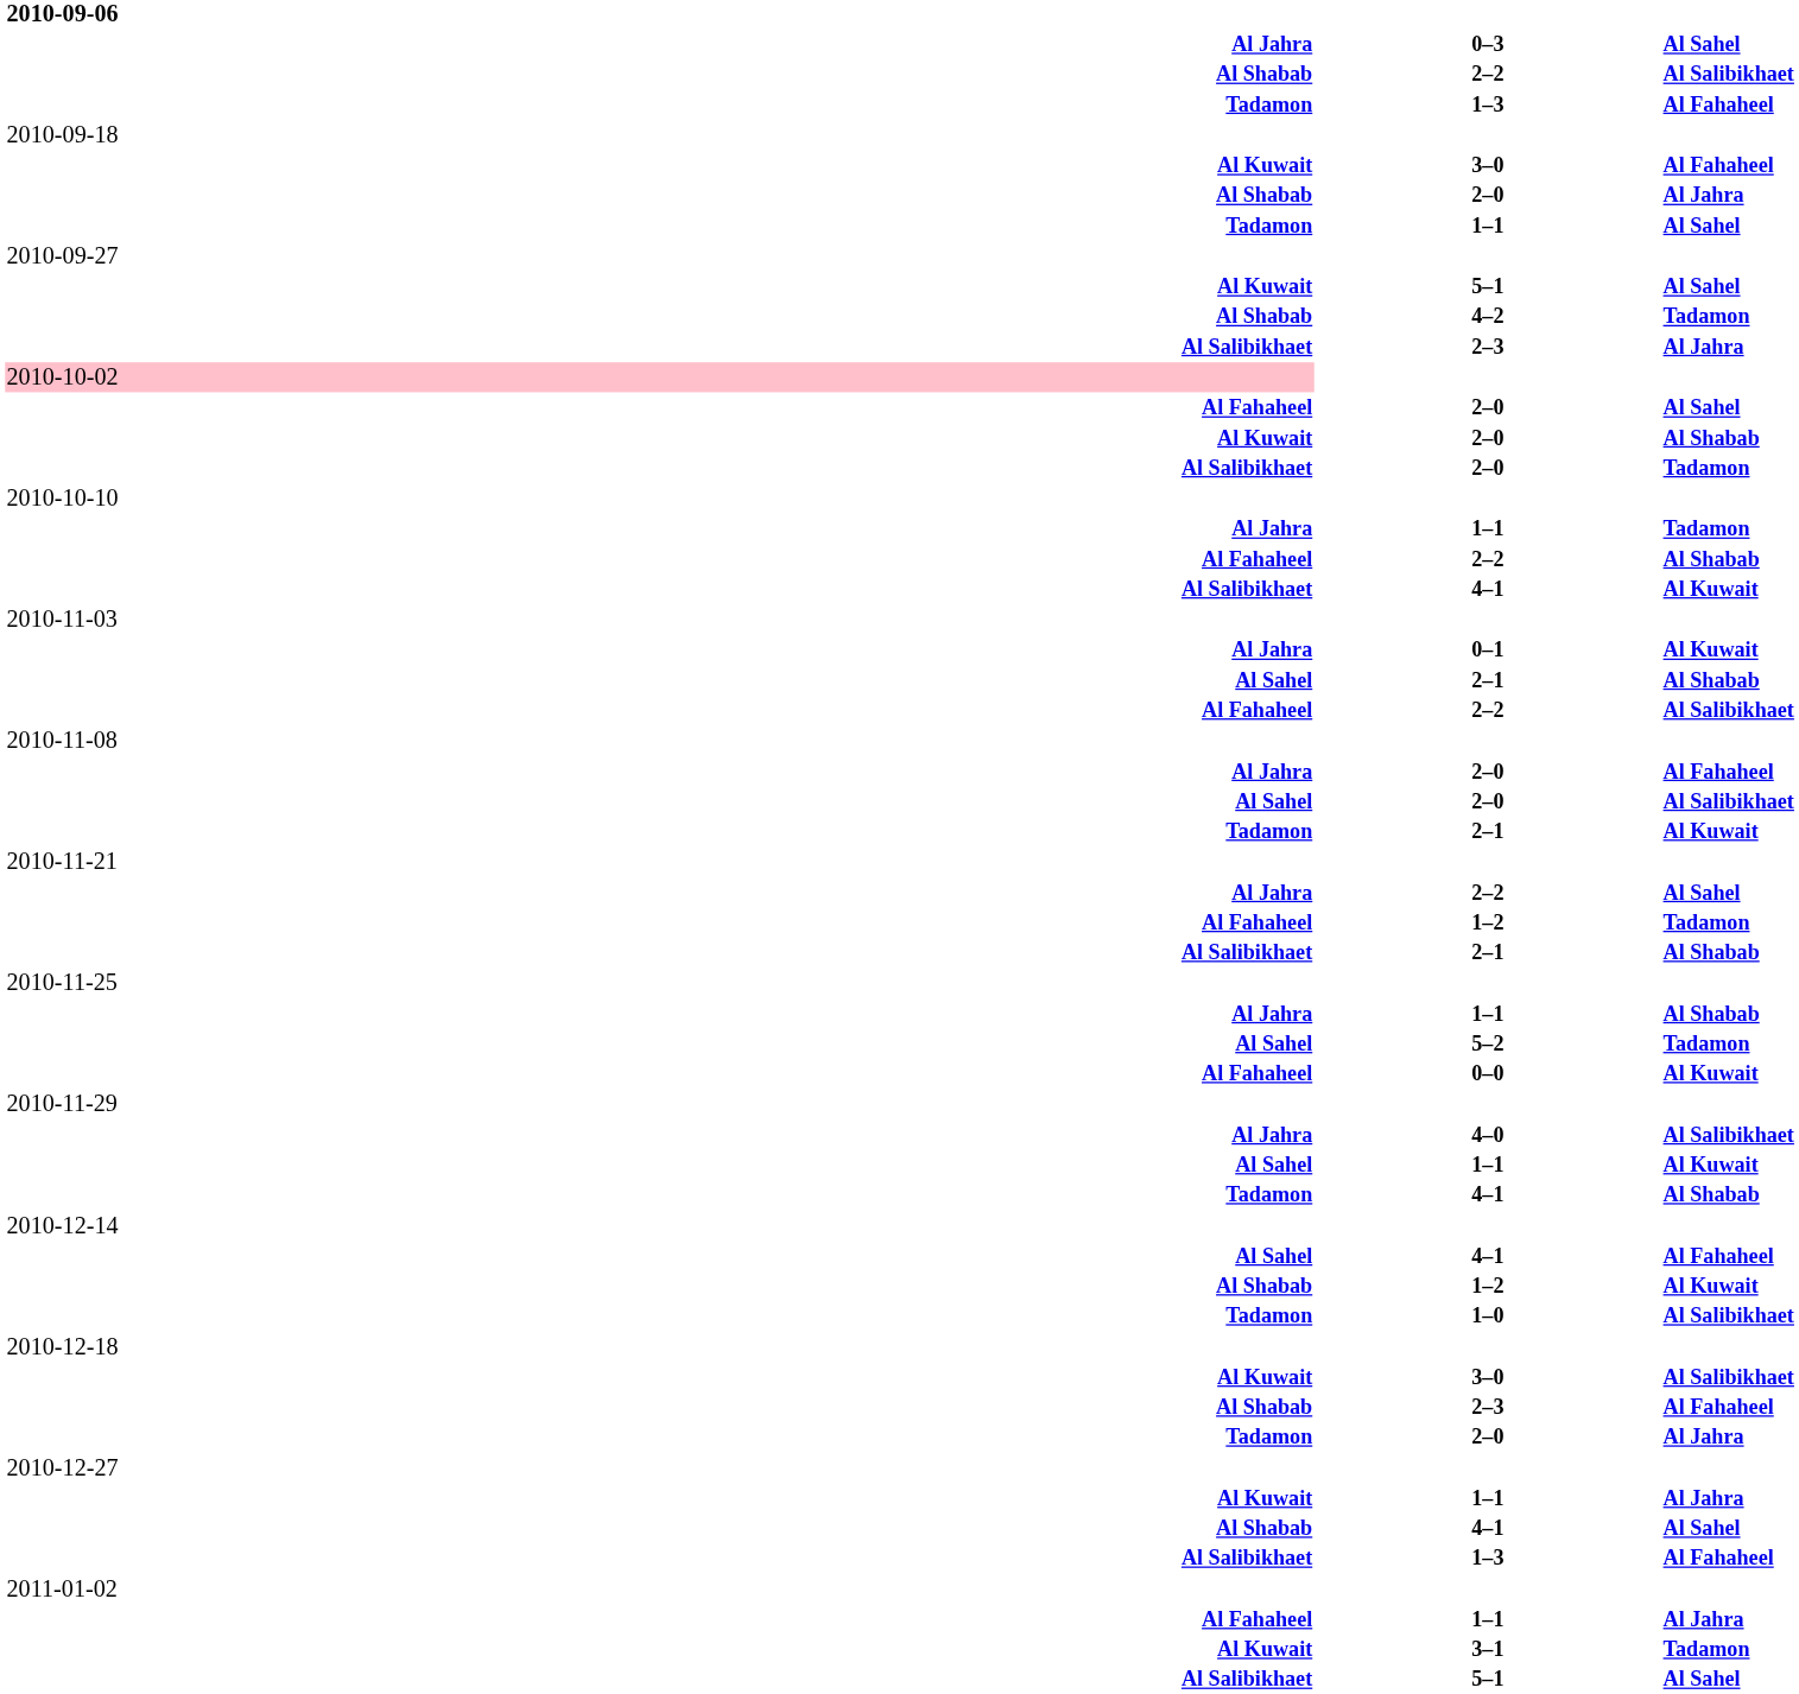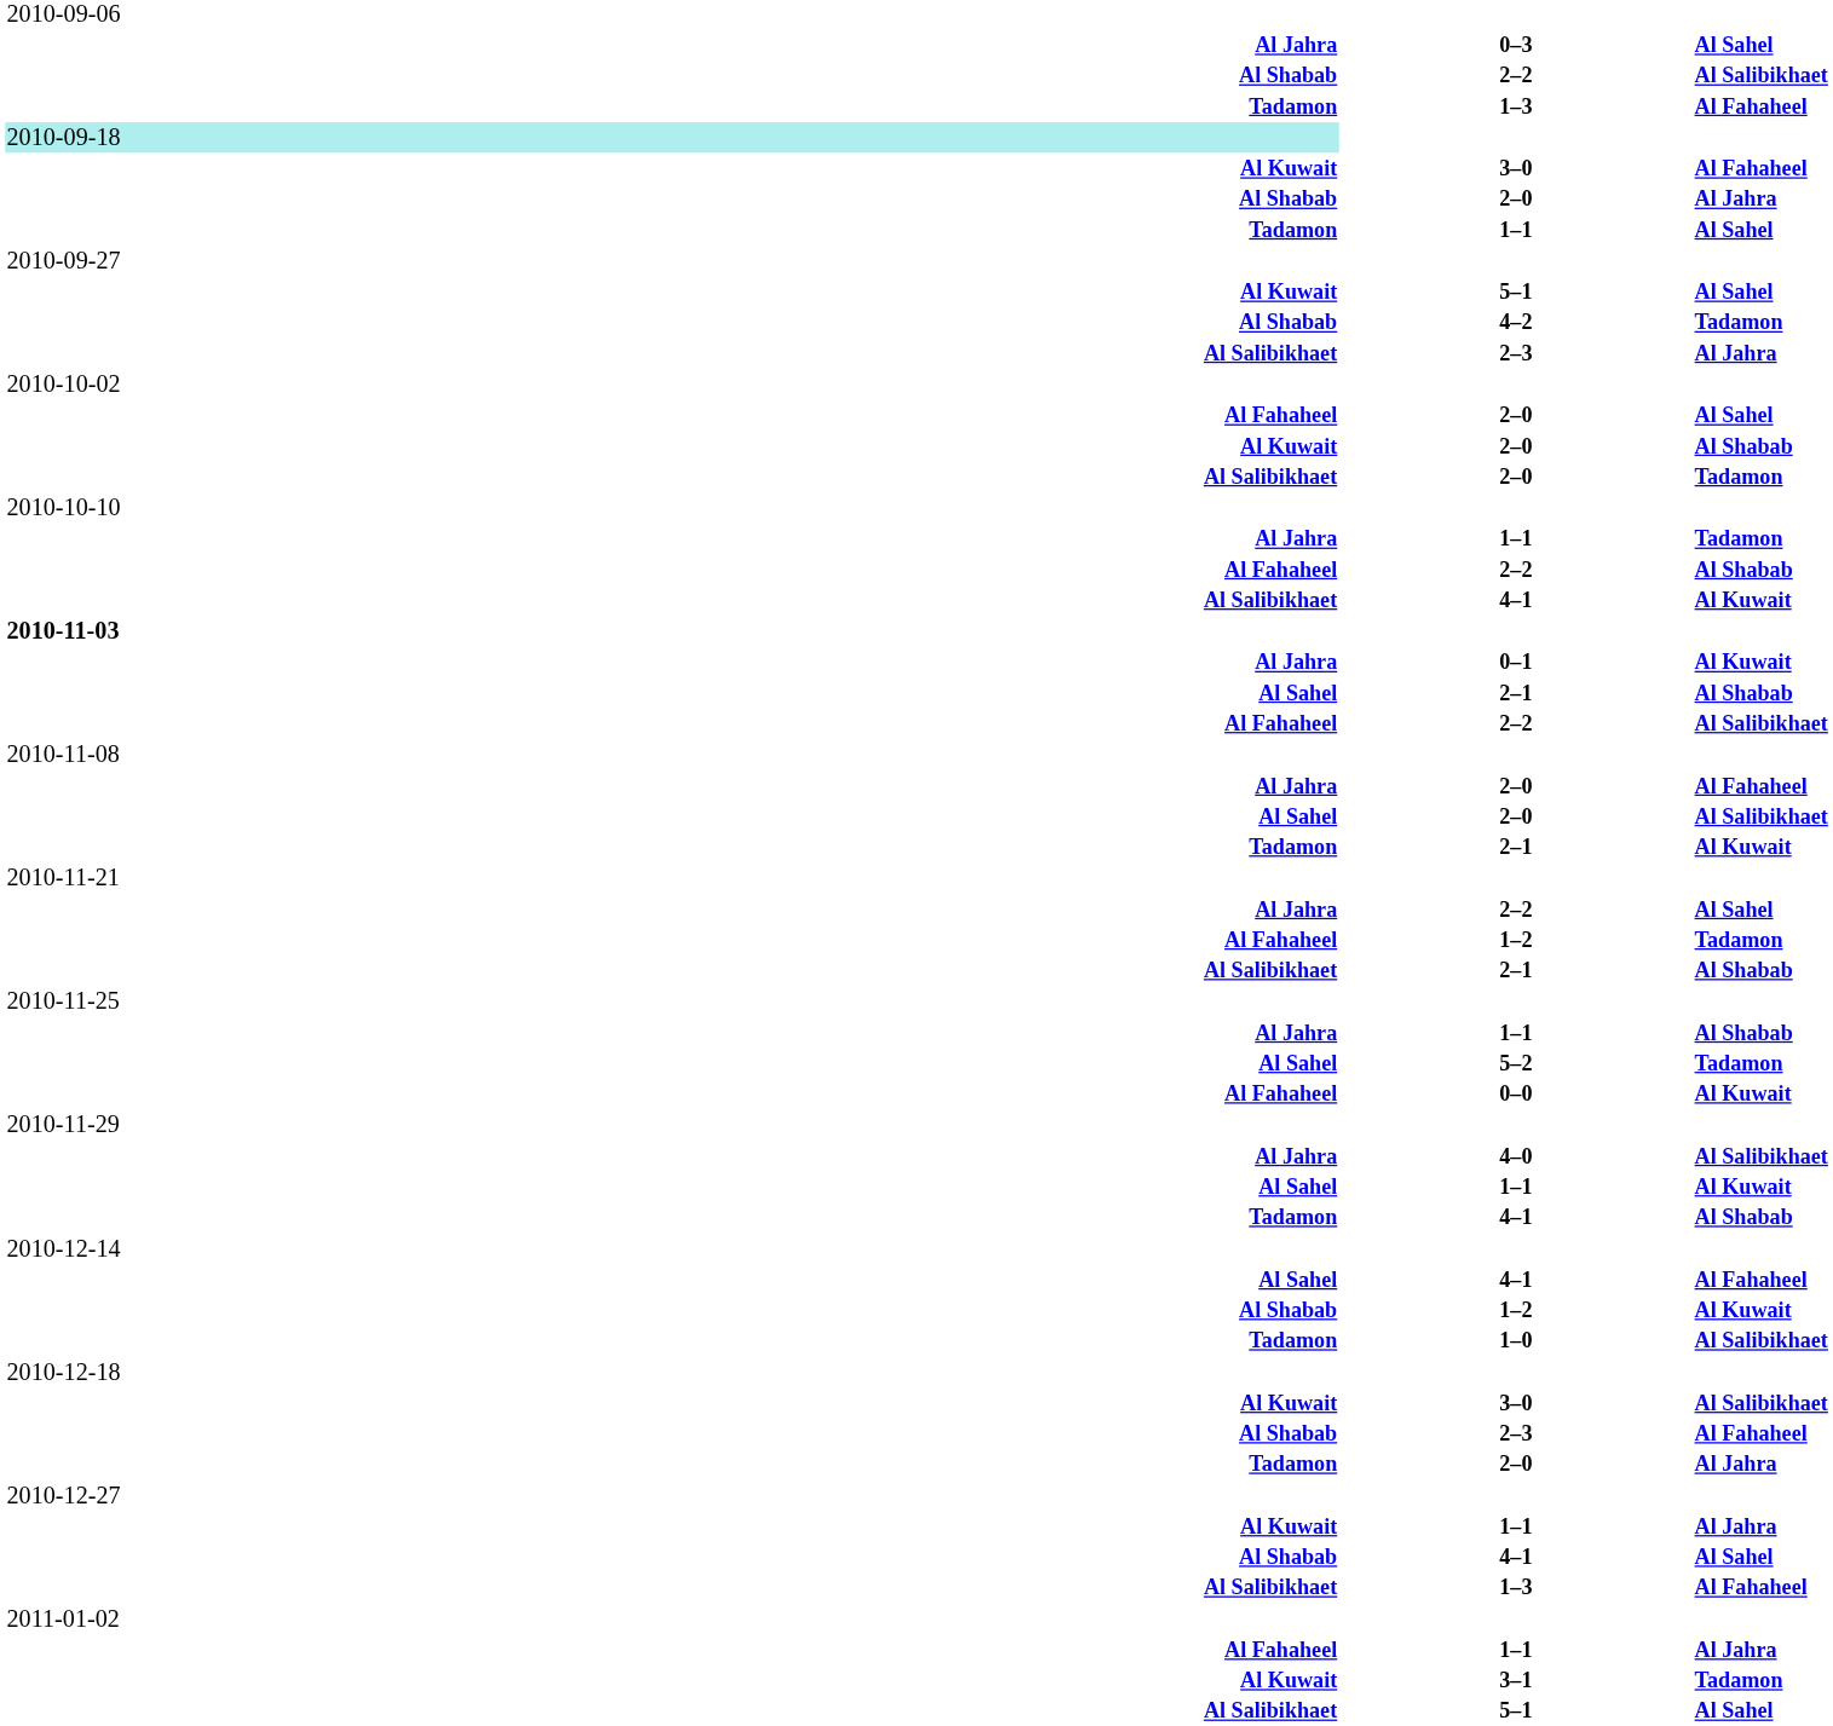2010-09-06 | column 1: bold -> normal
2010-09-18 | column 1: no background -> paleturquoise background
2010-10-02 | column 1: pink background -> no background
2010-11-03 | column 1: normal -> bold
